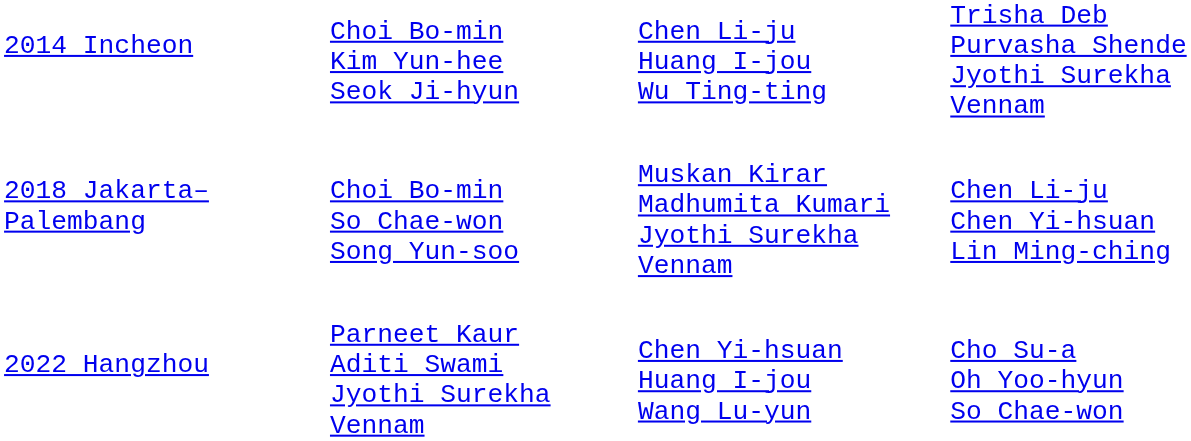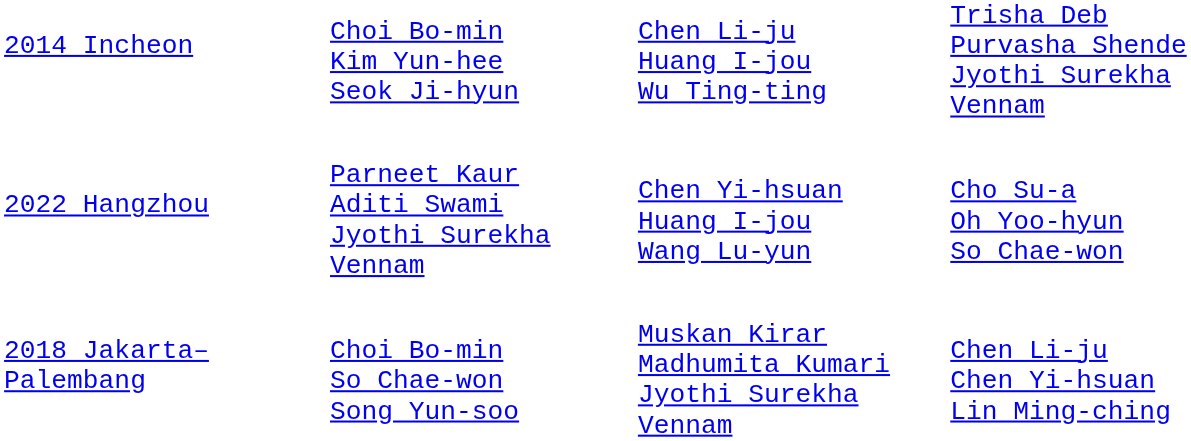rows swapped: 2018 Jakarta–Palembang <-> 2022 Hangzhou
